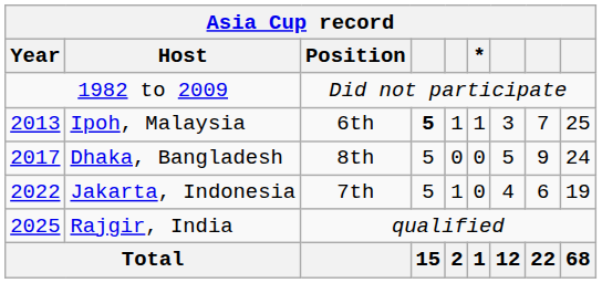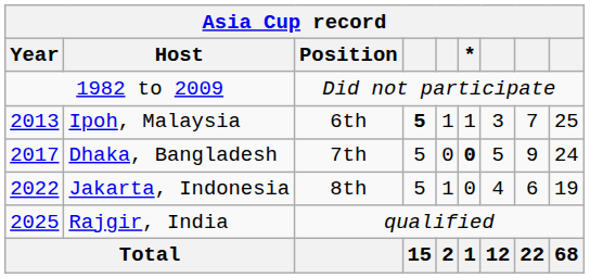Dhaka, Bangladesh | Position: 8th -> 7th
Dhaka, Bangladesh | *: normal -> bold
Jakarta, Indonesia | Position: 7th -> 8th
